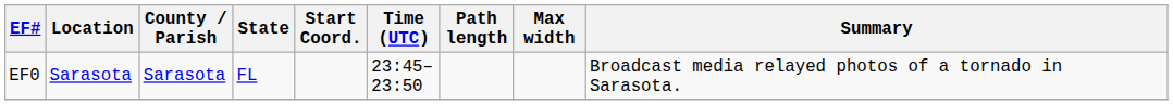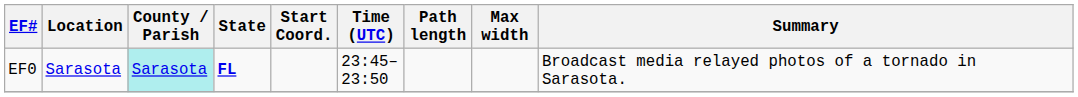EF0 | County / Parish: no background -> paleturquoise background
EF0 | State: normal -> bold
